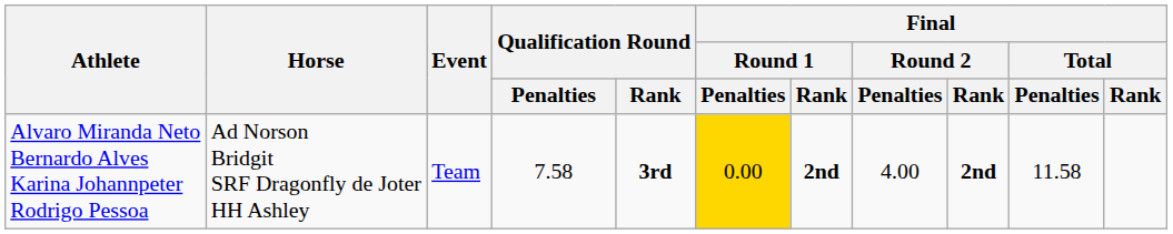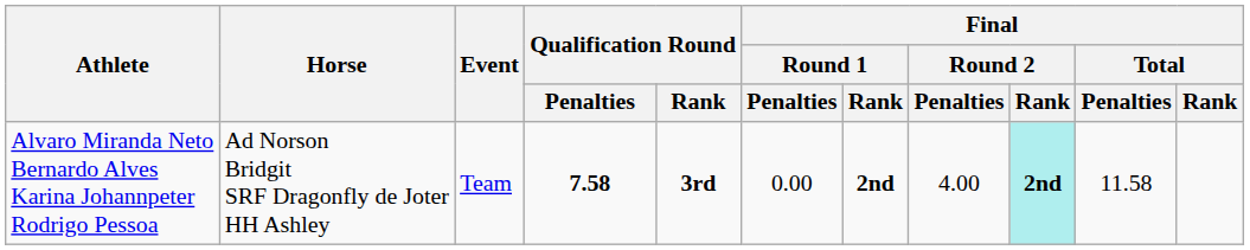row 4 | Qualification Round / Penalties: normal -> bold
row 4 | Final / Round 1 / Penalties: gold background -> no background
row 4 | Final / Round 2 / Rank: no background -> paleturquoise background
